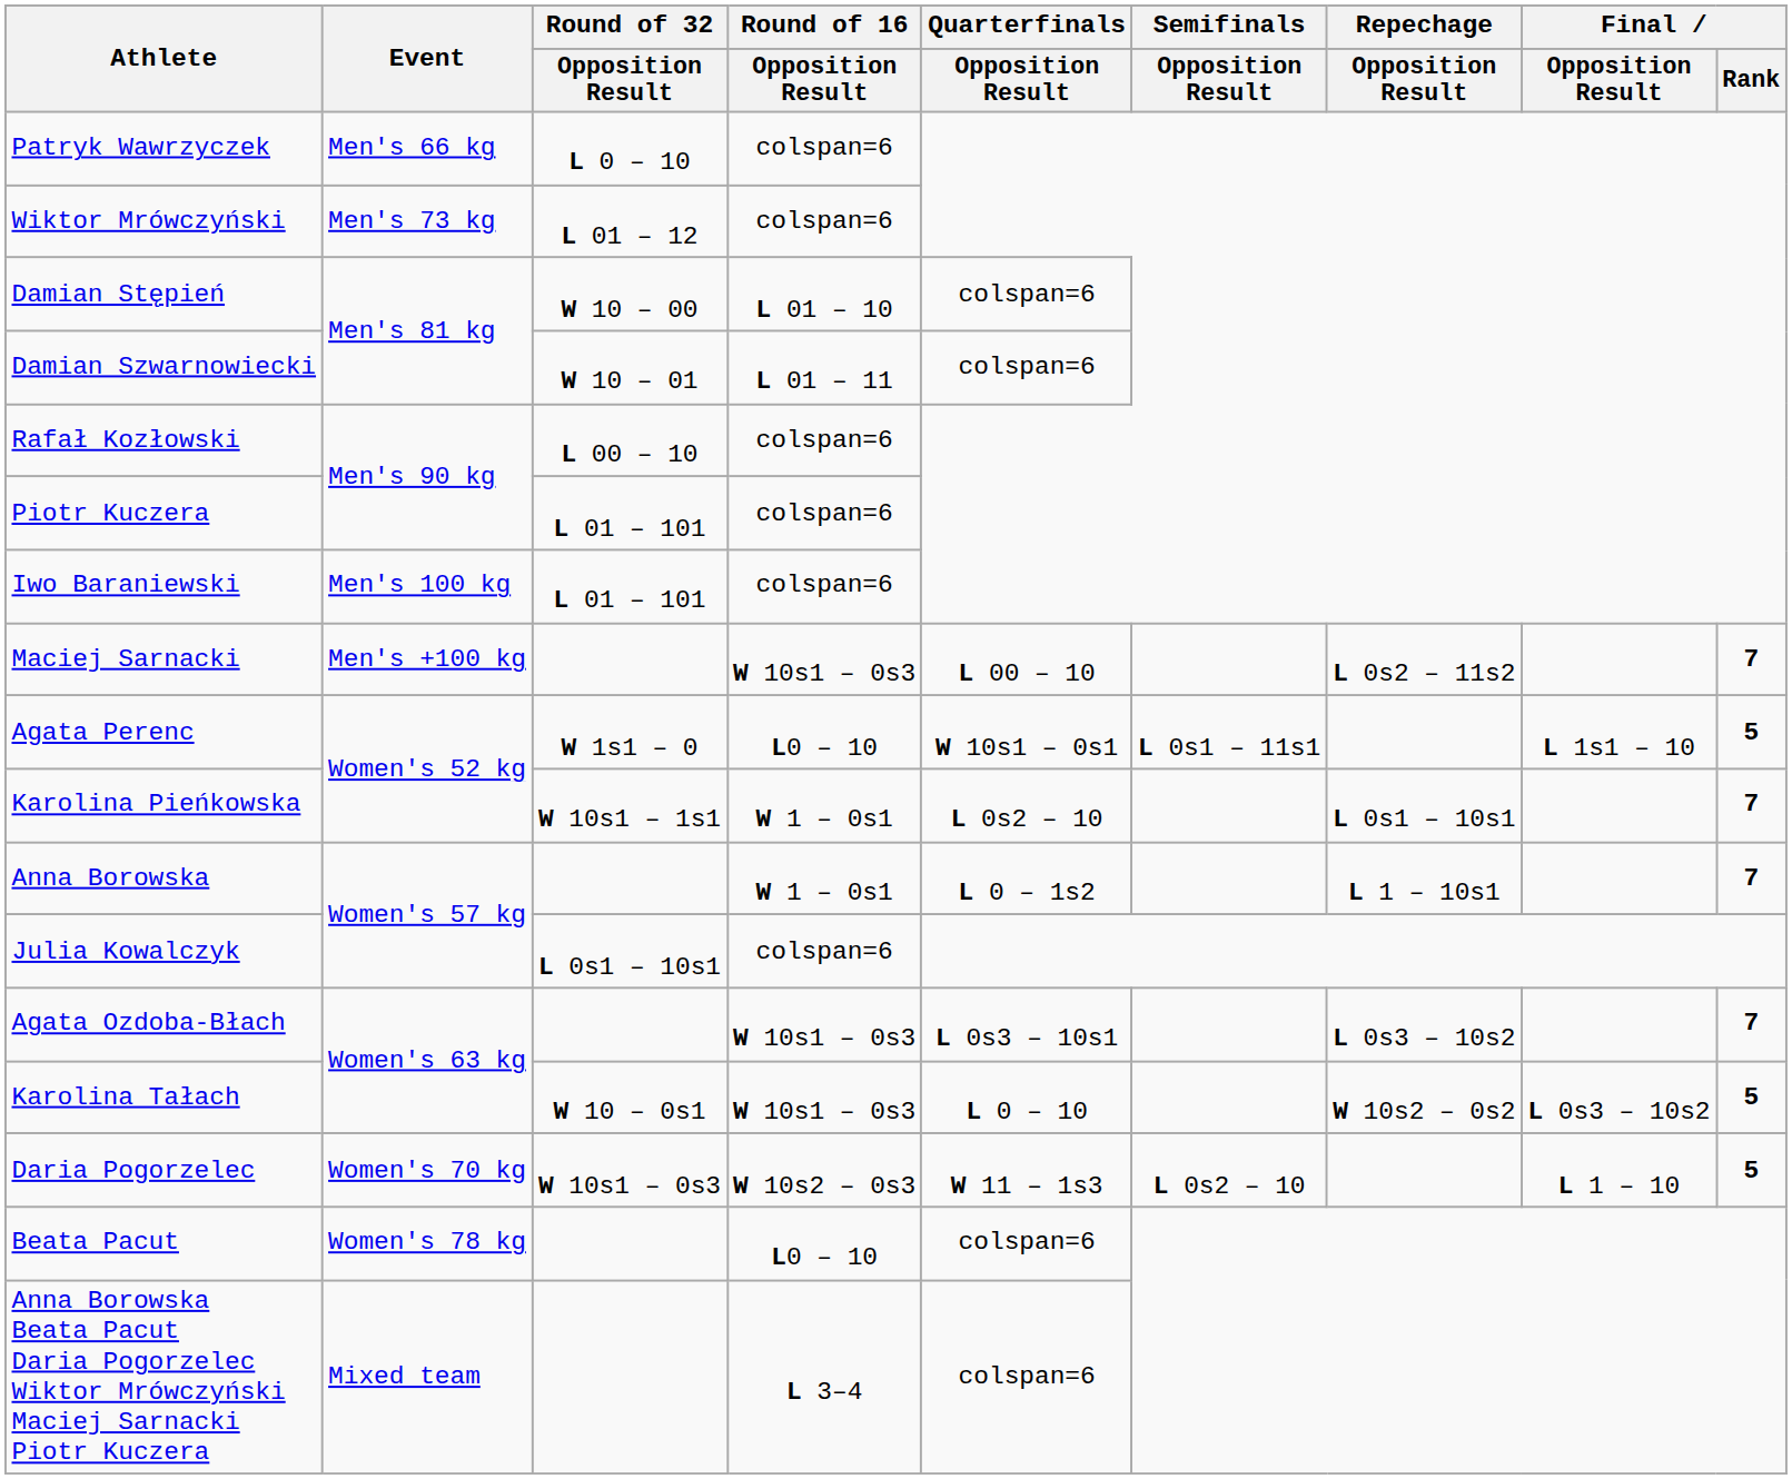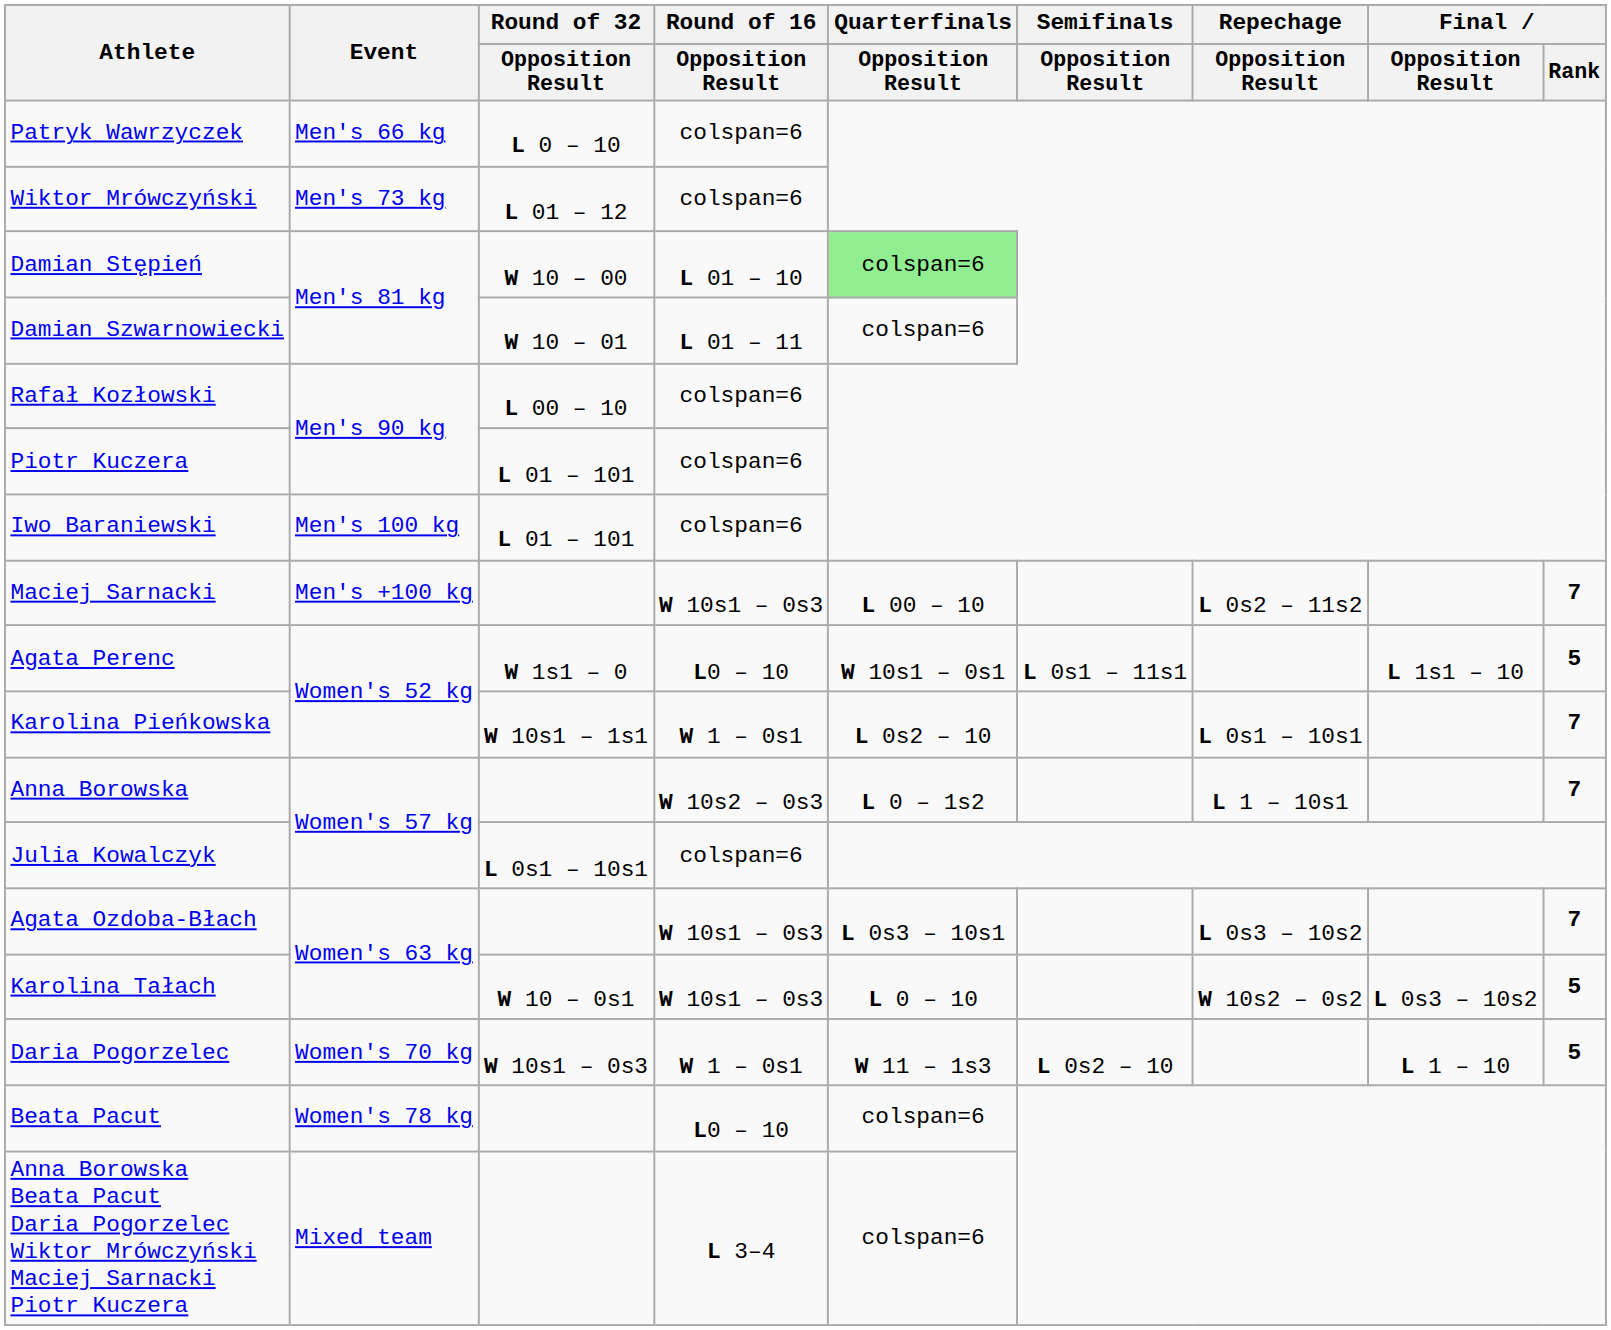Damian Stępień | Quarterfinals / Opposition Result: no background -> lightgreen background
Anna Borowska | Round of 16 / Opposition Result: W 1 – 0s1 -> W 10s2 – 0s3
Daria Pogorzelec | Round of 16 / Opposition Result: W 10s2 – 0s3 -> W 1 – 0s1
